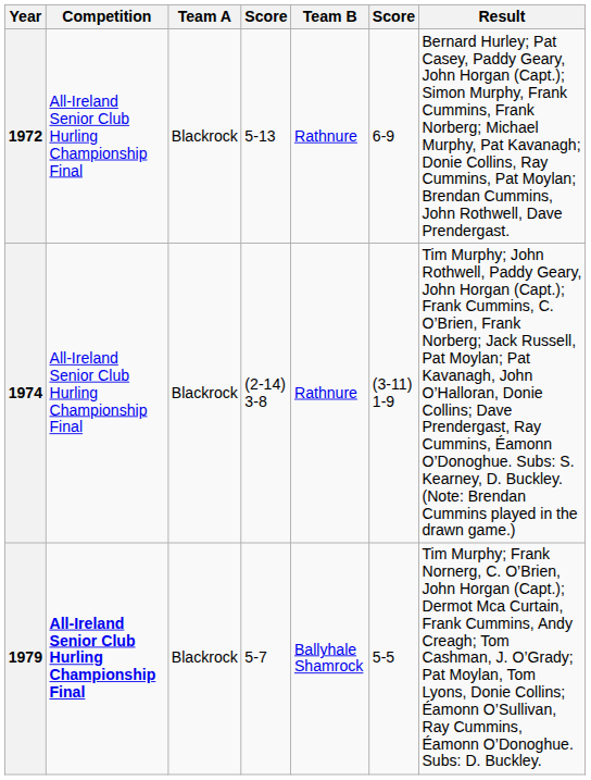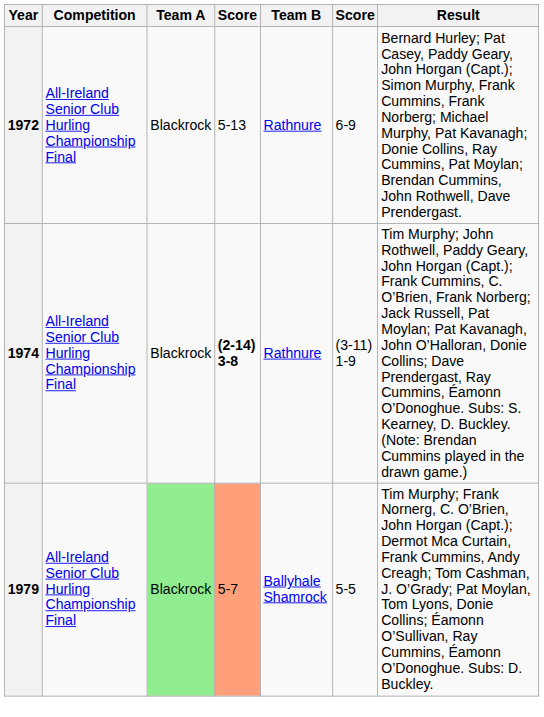row 3 | column 4: normal -> bold
row 4 | Competition: bold -> normal
row 4 | Team A: no background -> lightgreen background
row 4 | column 4: no background -> lightsalmon background
